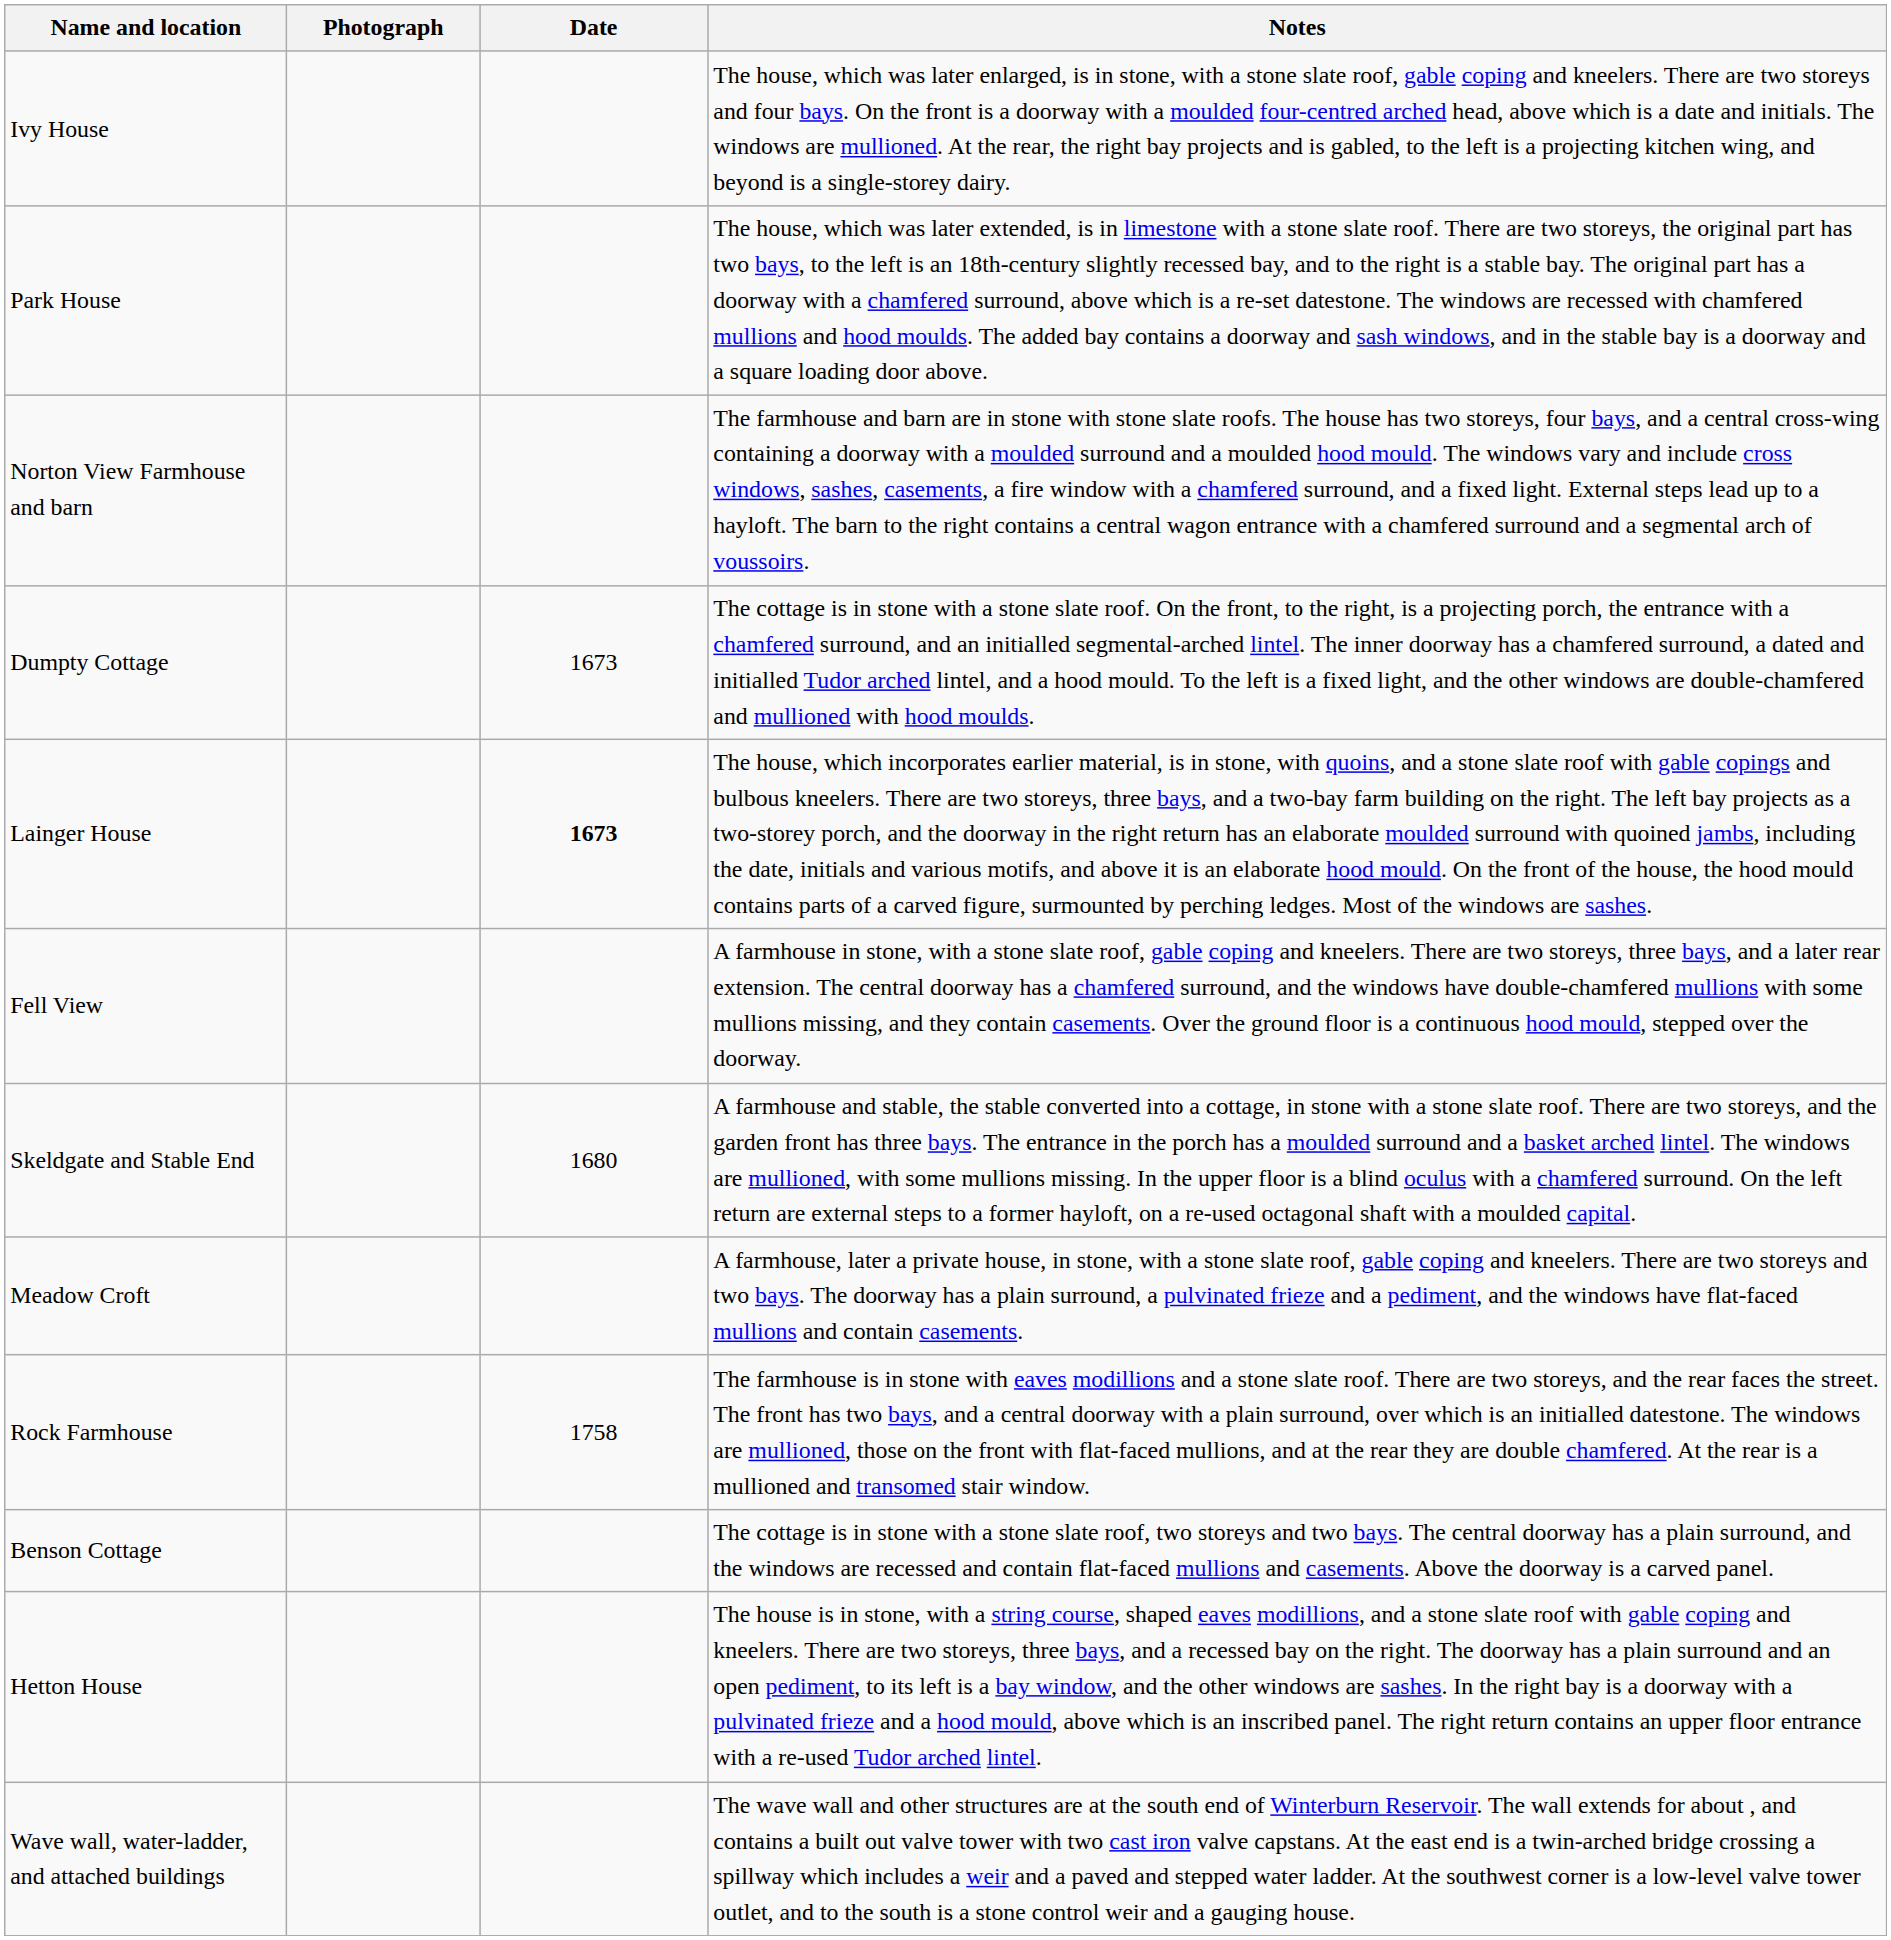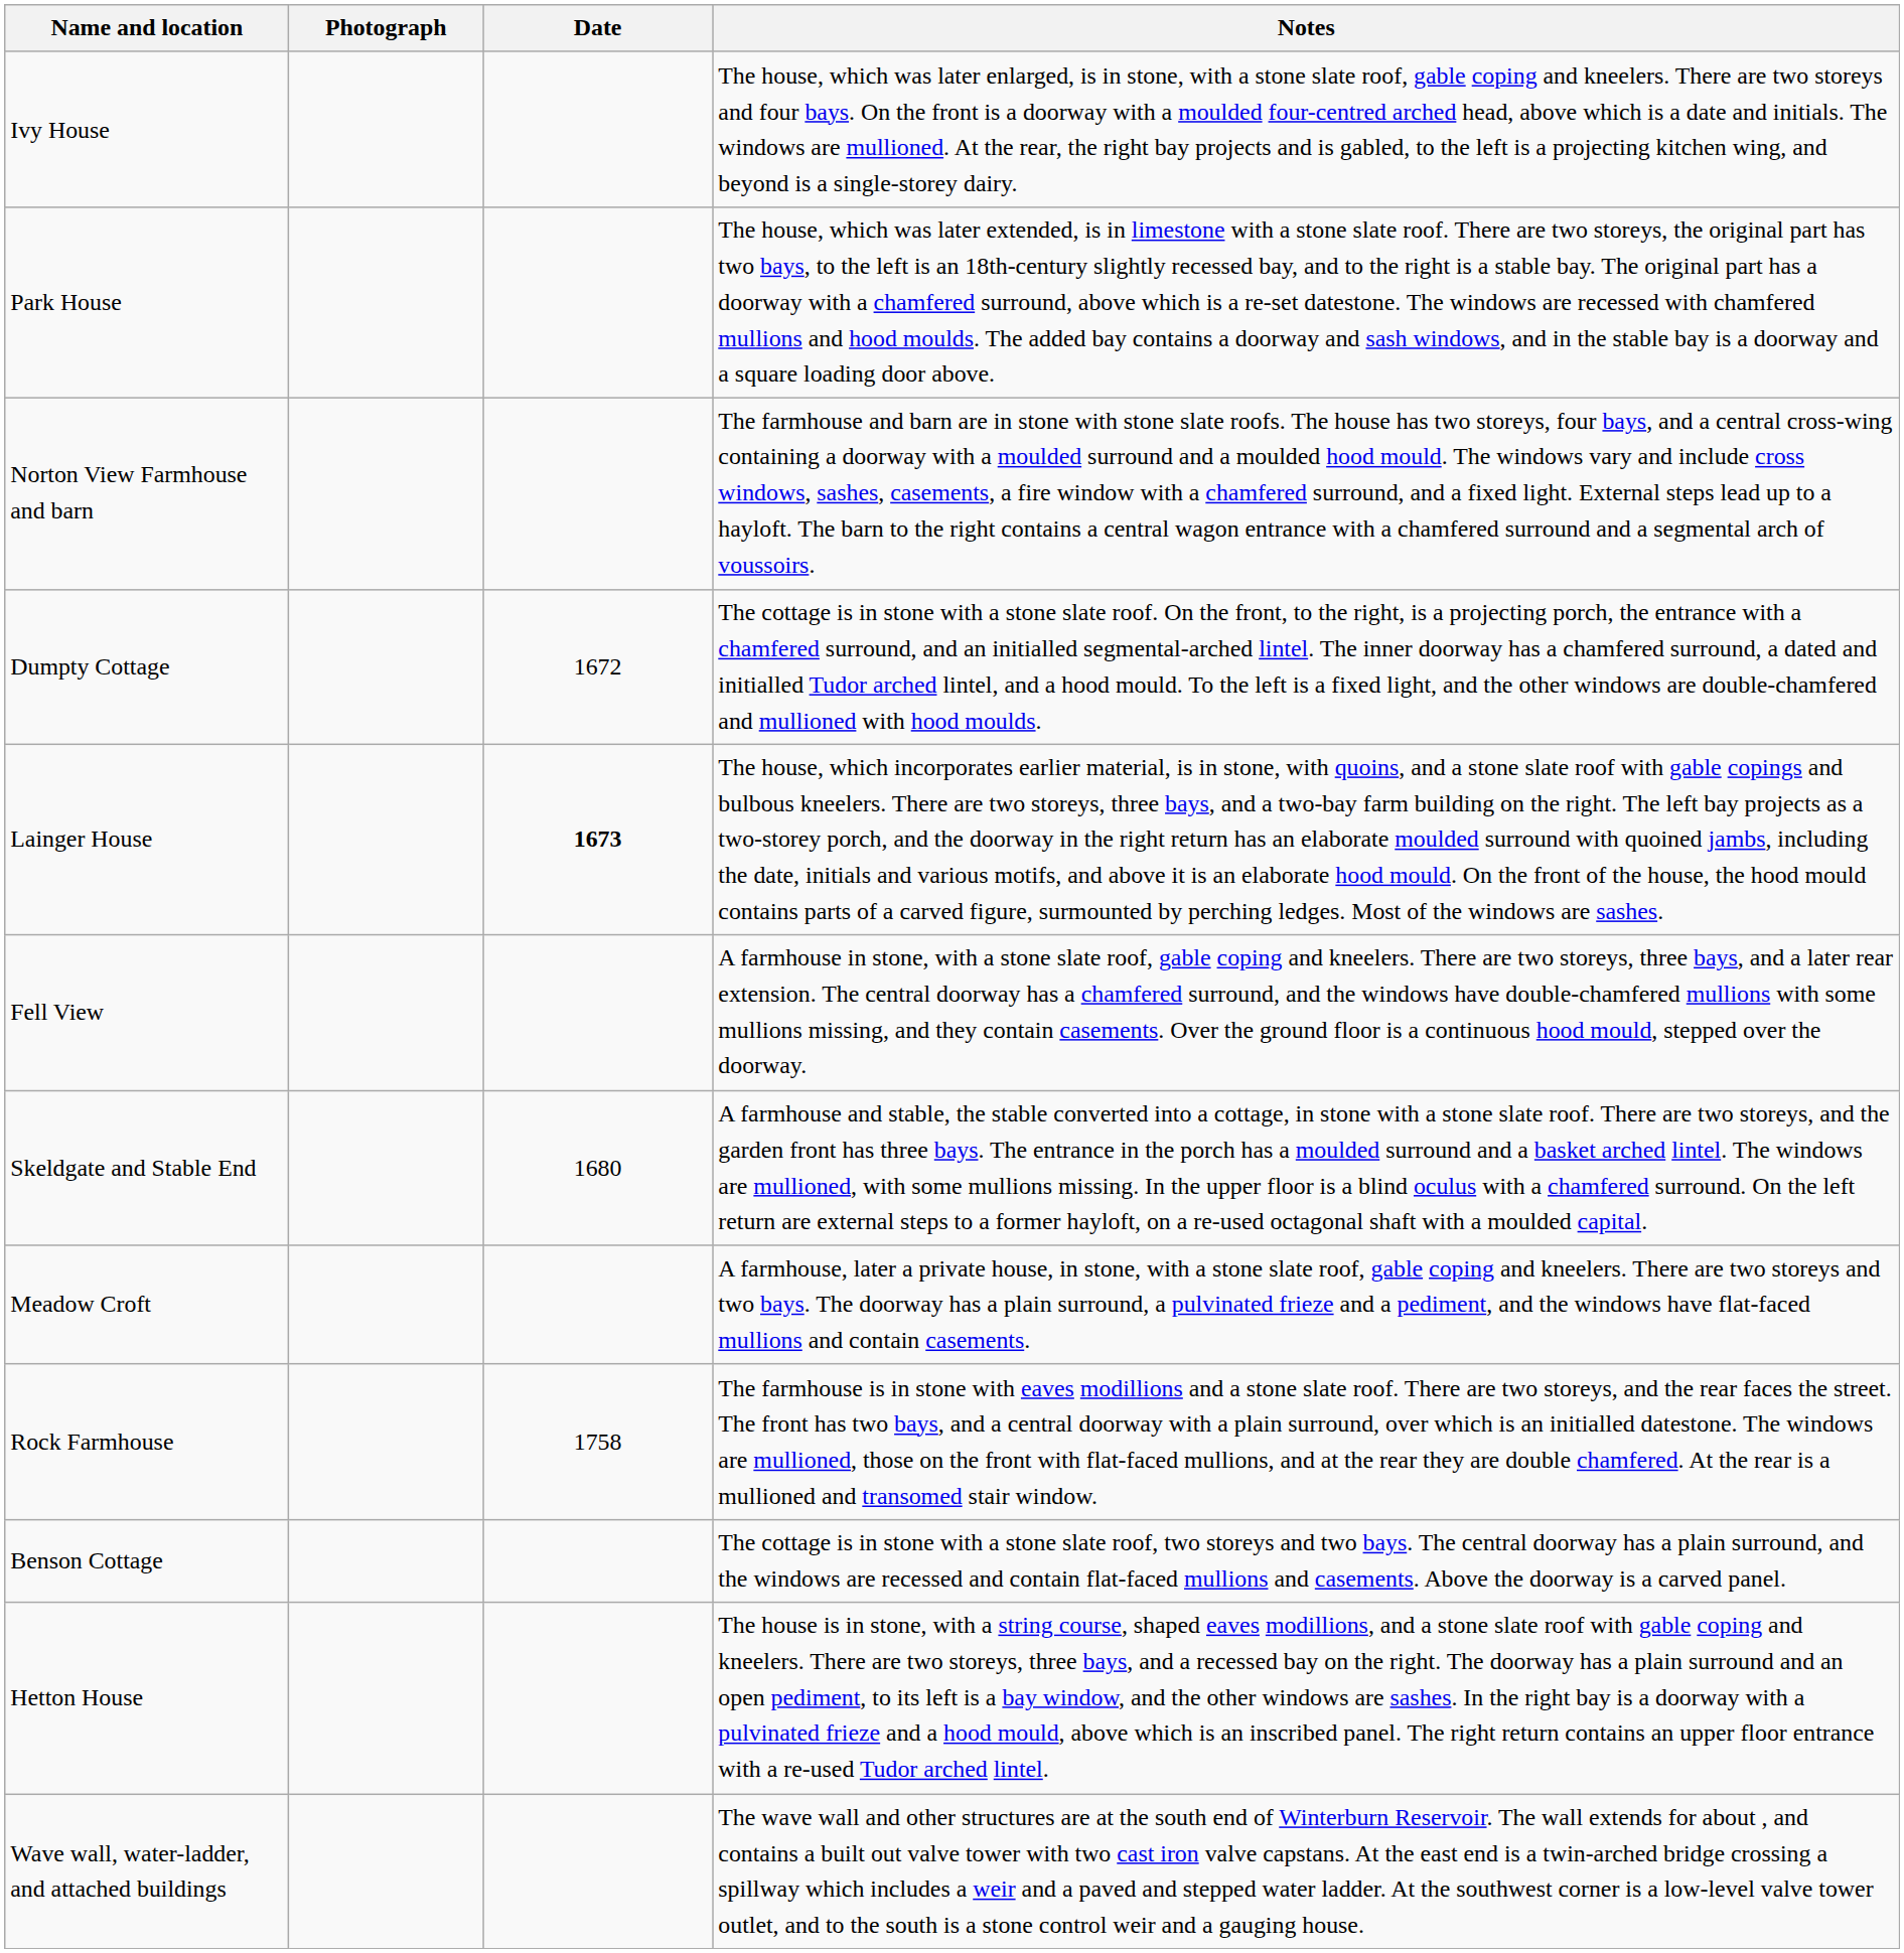Dumpty Cottage | Date: 1673 -> 1672
